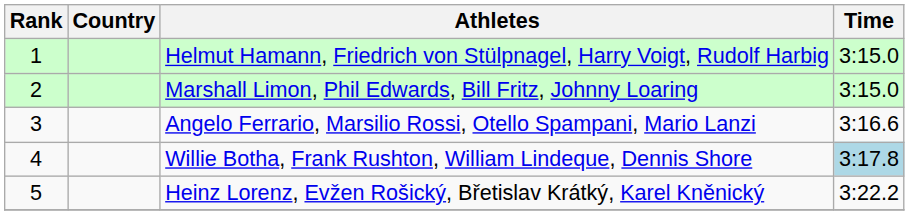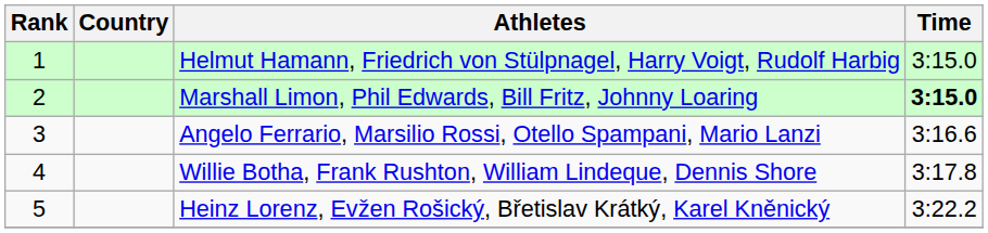Marshall Limon, Phil Edwards, Bill Fritz, Johnny Loaring | Time: normal -> bold
Willie Botha, Frank Rushton, William Lindeque, Dennis Shore | Time: lightblue background -> no background
